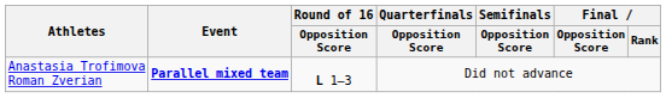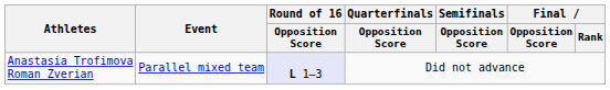Anastasia Trofimova Roman Zverian | Event: bold -> normal
Anastasia Trofimova Roman Zverian | Round of 16 / Opposition Score: no background -> lavender background
